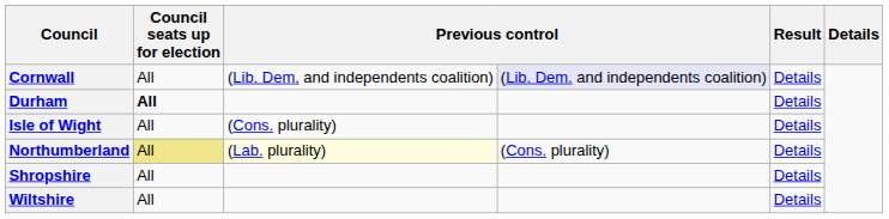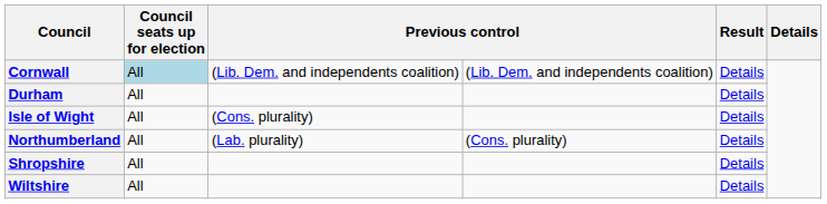row 2 | Council seats up for election: no background -> lightblue background
row 2 | column 4: lavender background -> no background
row 3 | Council seats up for election: bold -> normal
row 5 | Council seats up for election: khaki background -> no background
row 5 | column 3: lightyellow background -> no background
